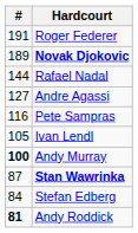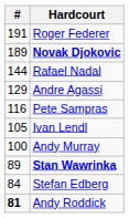Andre Agassi | #: 127 -> 129
Andy Murray | #: bold -> normal
Stan Wawrinka | #: 87 -> 89
